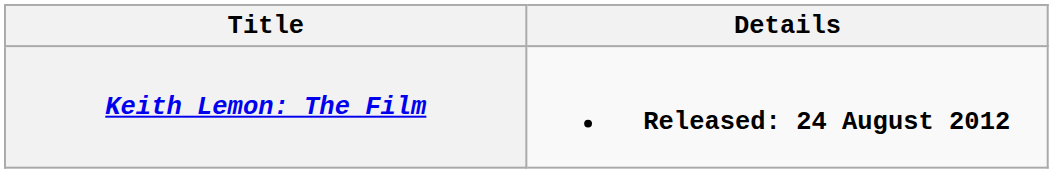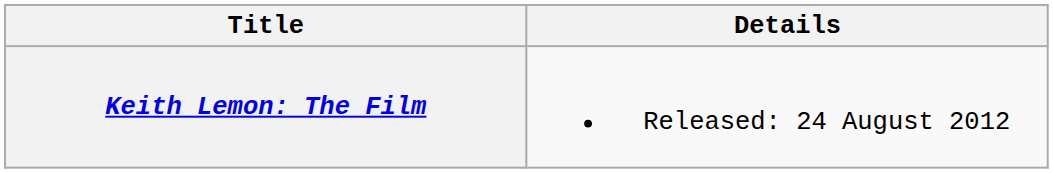Keith Lemon: The Film | Details: bold -> normal
